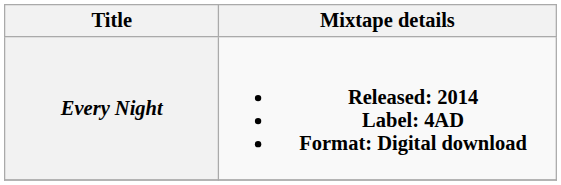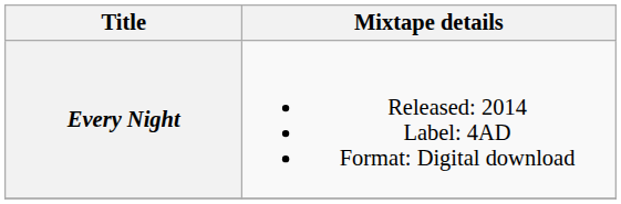Every Night | Mixtape details: bold -> normal
